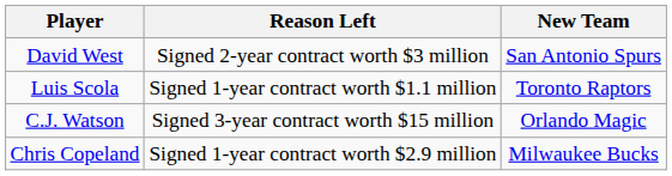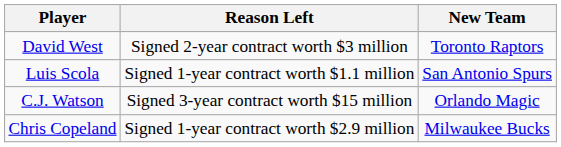David West | New Team: San Antonio Spurs -> Toronto Raptors
Luis Scola | New Team: Toronto Raptors -> San Antonio Spurs
